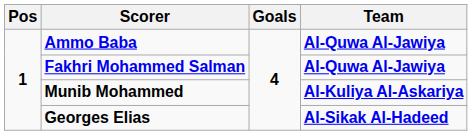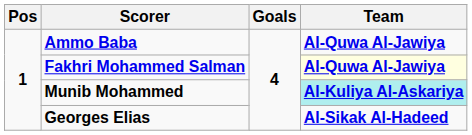Fakhri Mohammed Salman | Team: no background -> lightyellow background
Munib Mohammed | Team: no background -> paleturquoise background
